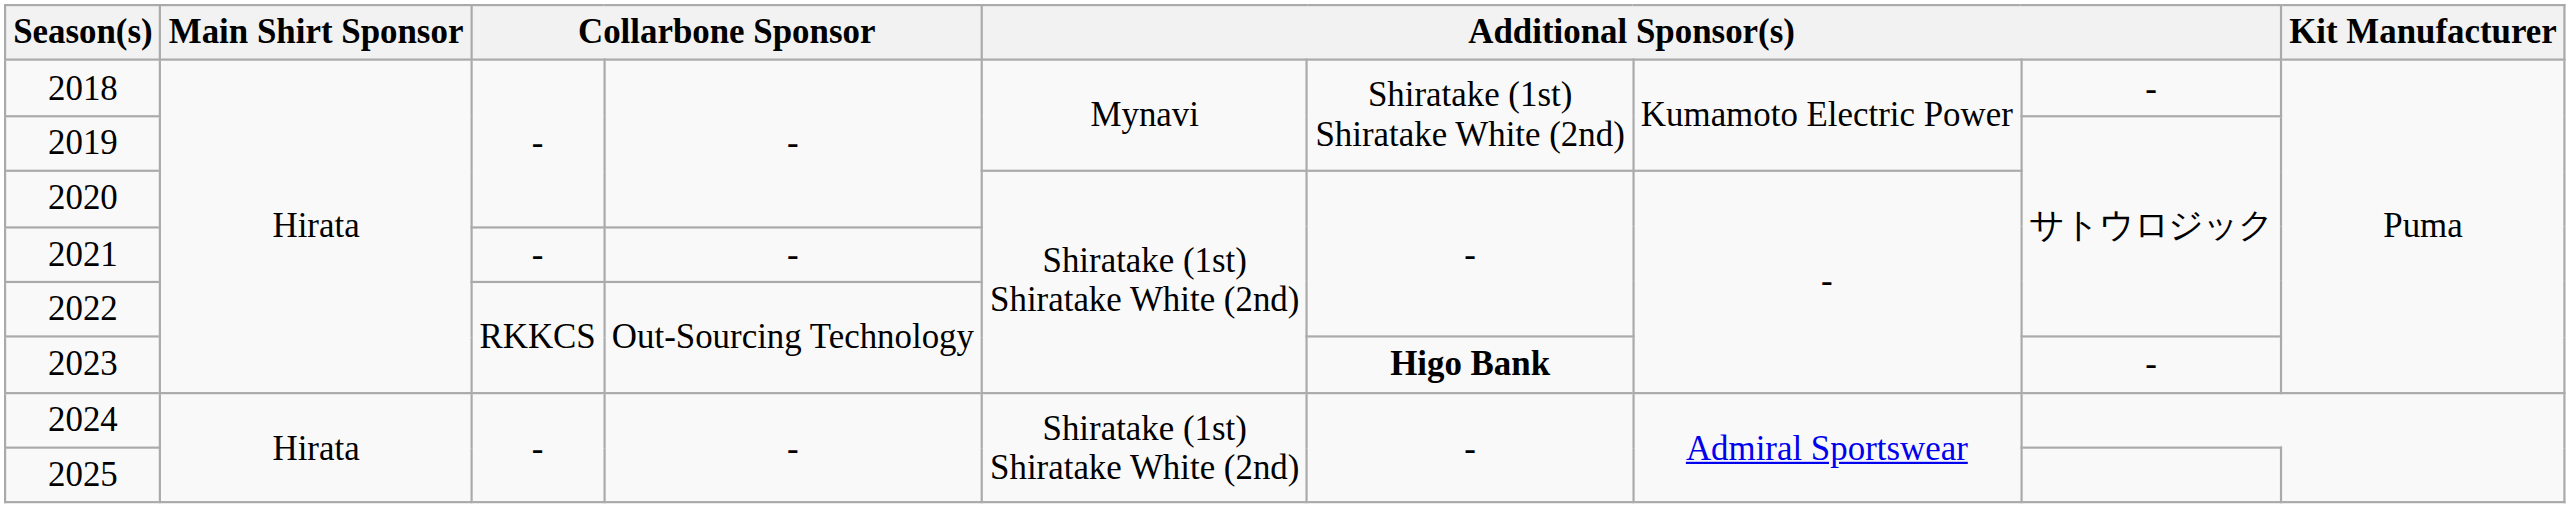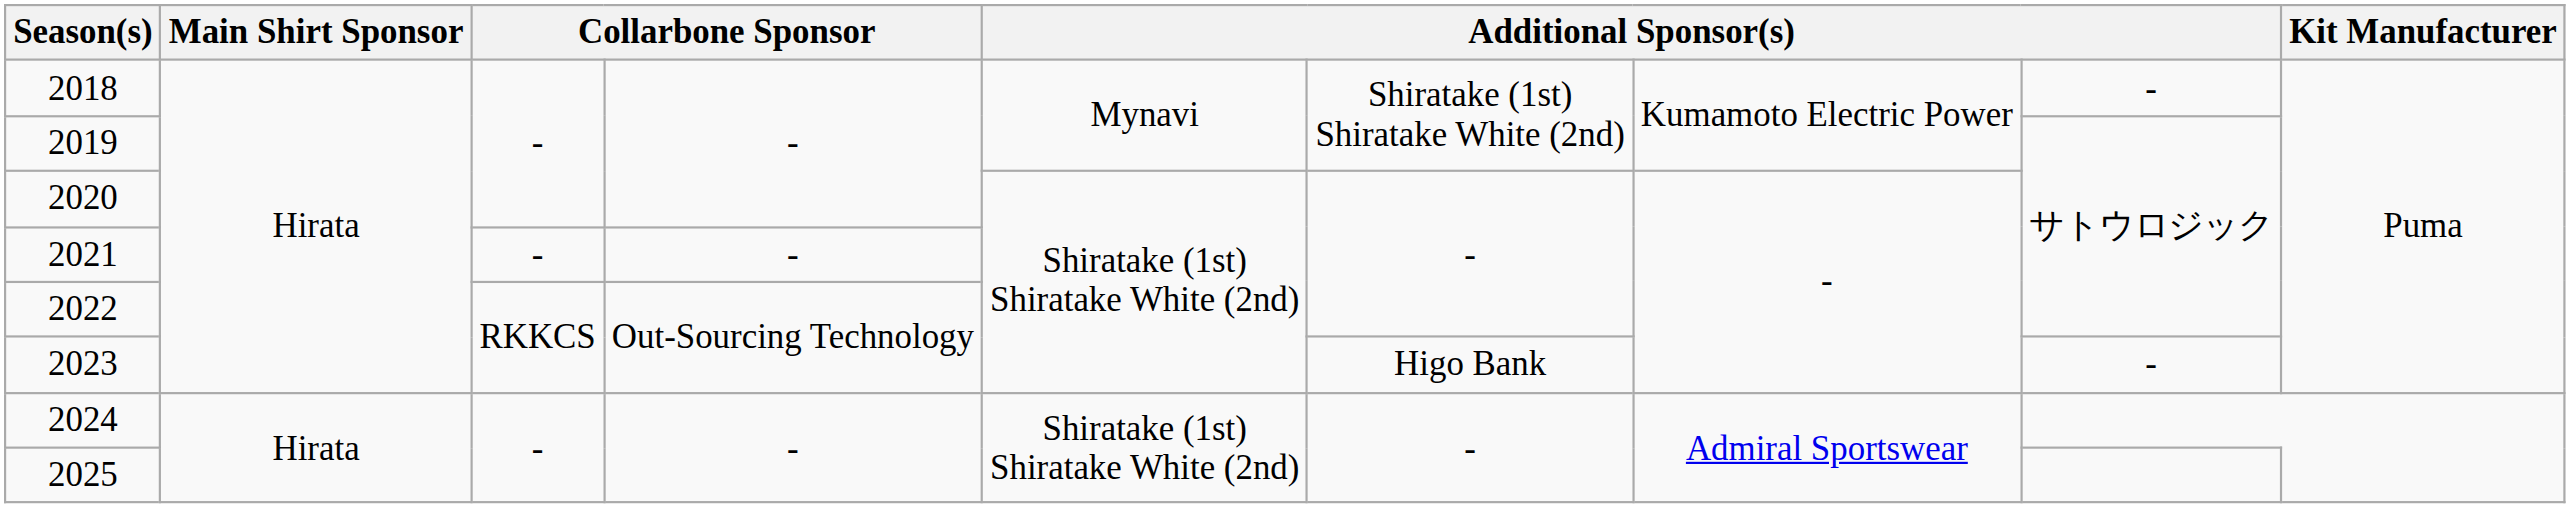2023 | column 6: bold -> normal
